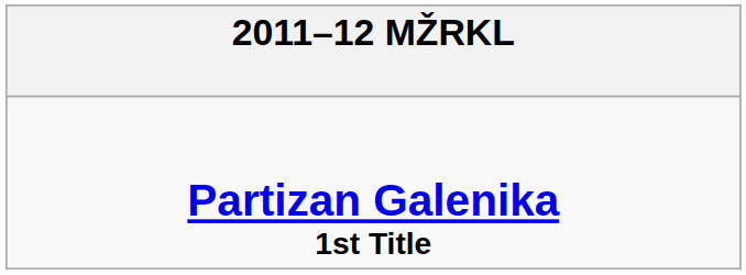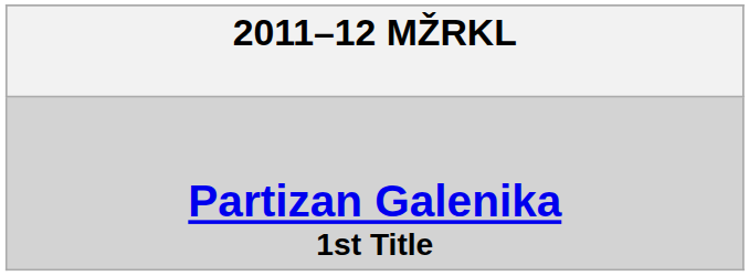row 2 | column 1: no background -> lightgrey background
